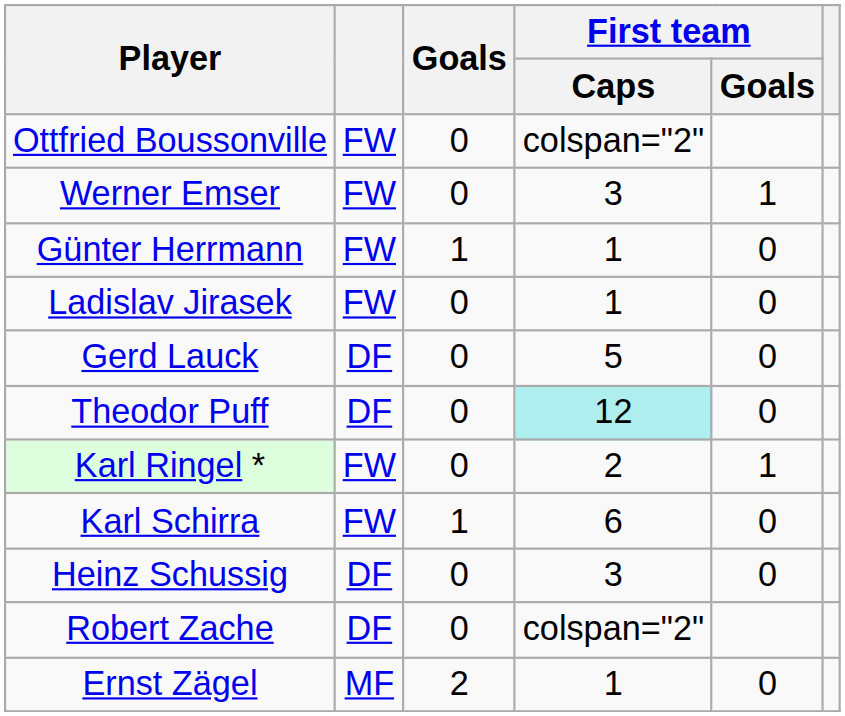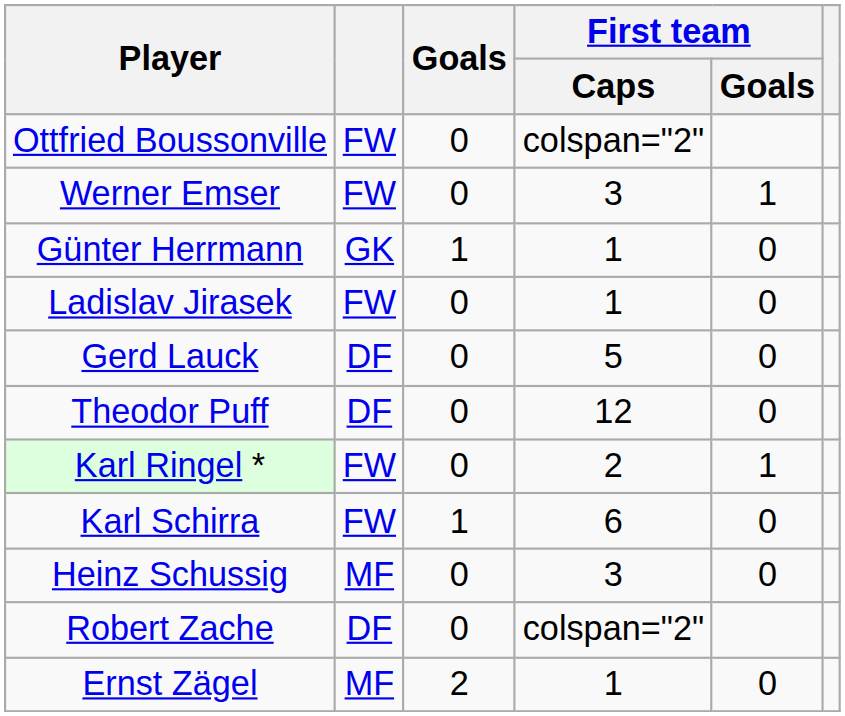Günter Herrmann | column 2: FW -> GK
Theodor Puff | First team / Caps: paleturquoise background -> no background
Heinz Schussig | column 2: DF -> MF
